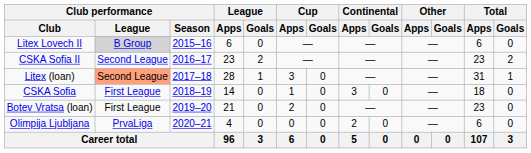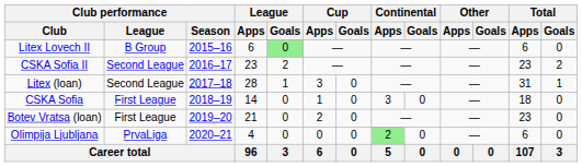Litex Lovech II | Club performance / League: lightgrey background -> no background
Litex Lovech II | League / Goals: no background -> lightgreen background
Litex (loan) | Club performance / League: lightsalmon background -> no background
Olimpija Ljubljana | Continental / Apps: no background -> lightgreen background
